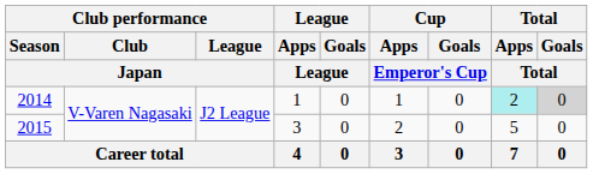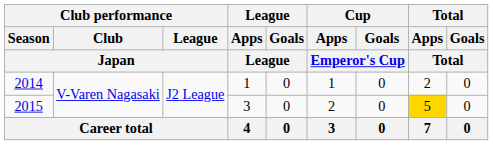2014 | Total / Apps / Total: paleturquoise background -> no background
2014 | Total / Goals / Total: lightgrey background -> no background
2015 | Total / Apps / Total: no background -> gold background
